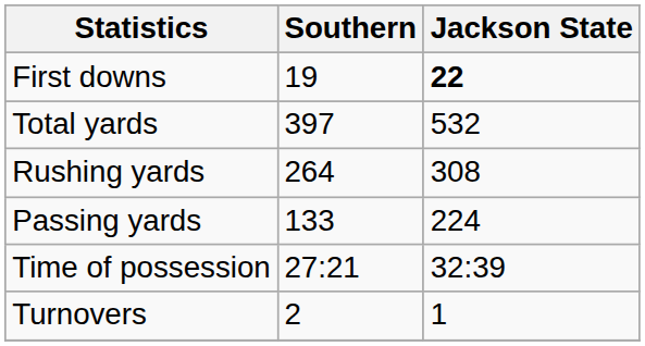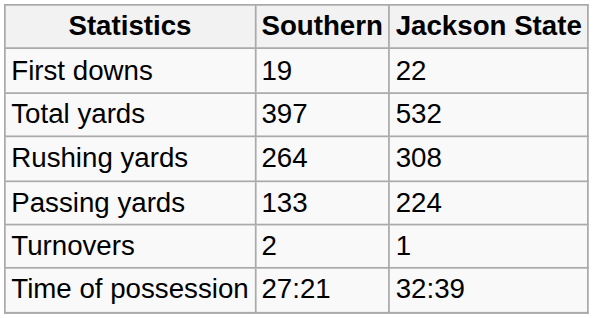First downs | Jackson State: bold -> normal
rows swapped: Turnovers <-> Time of possession
